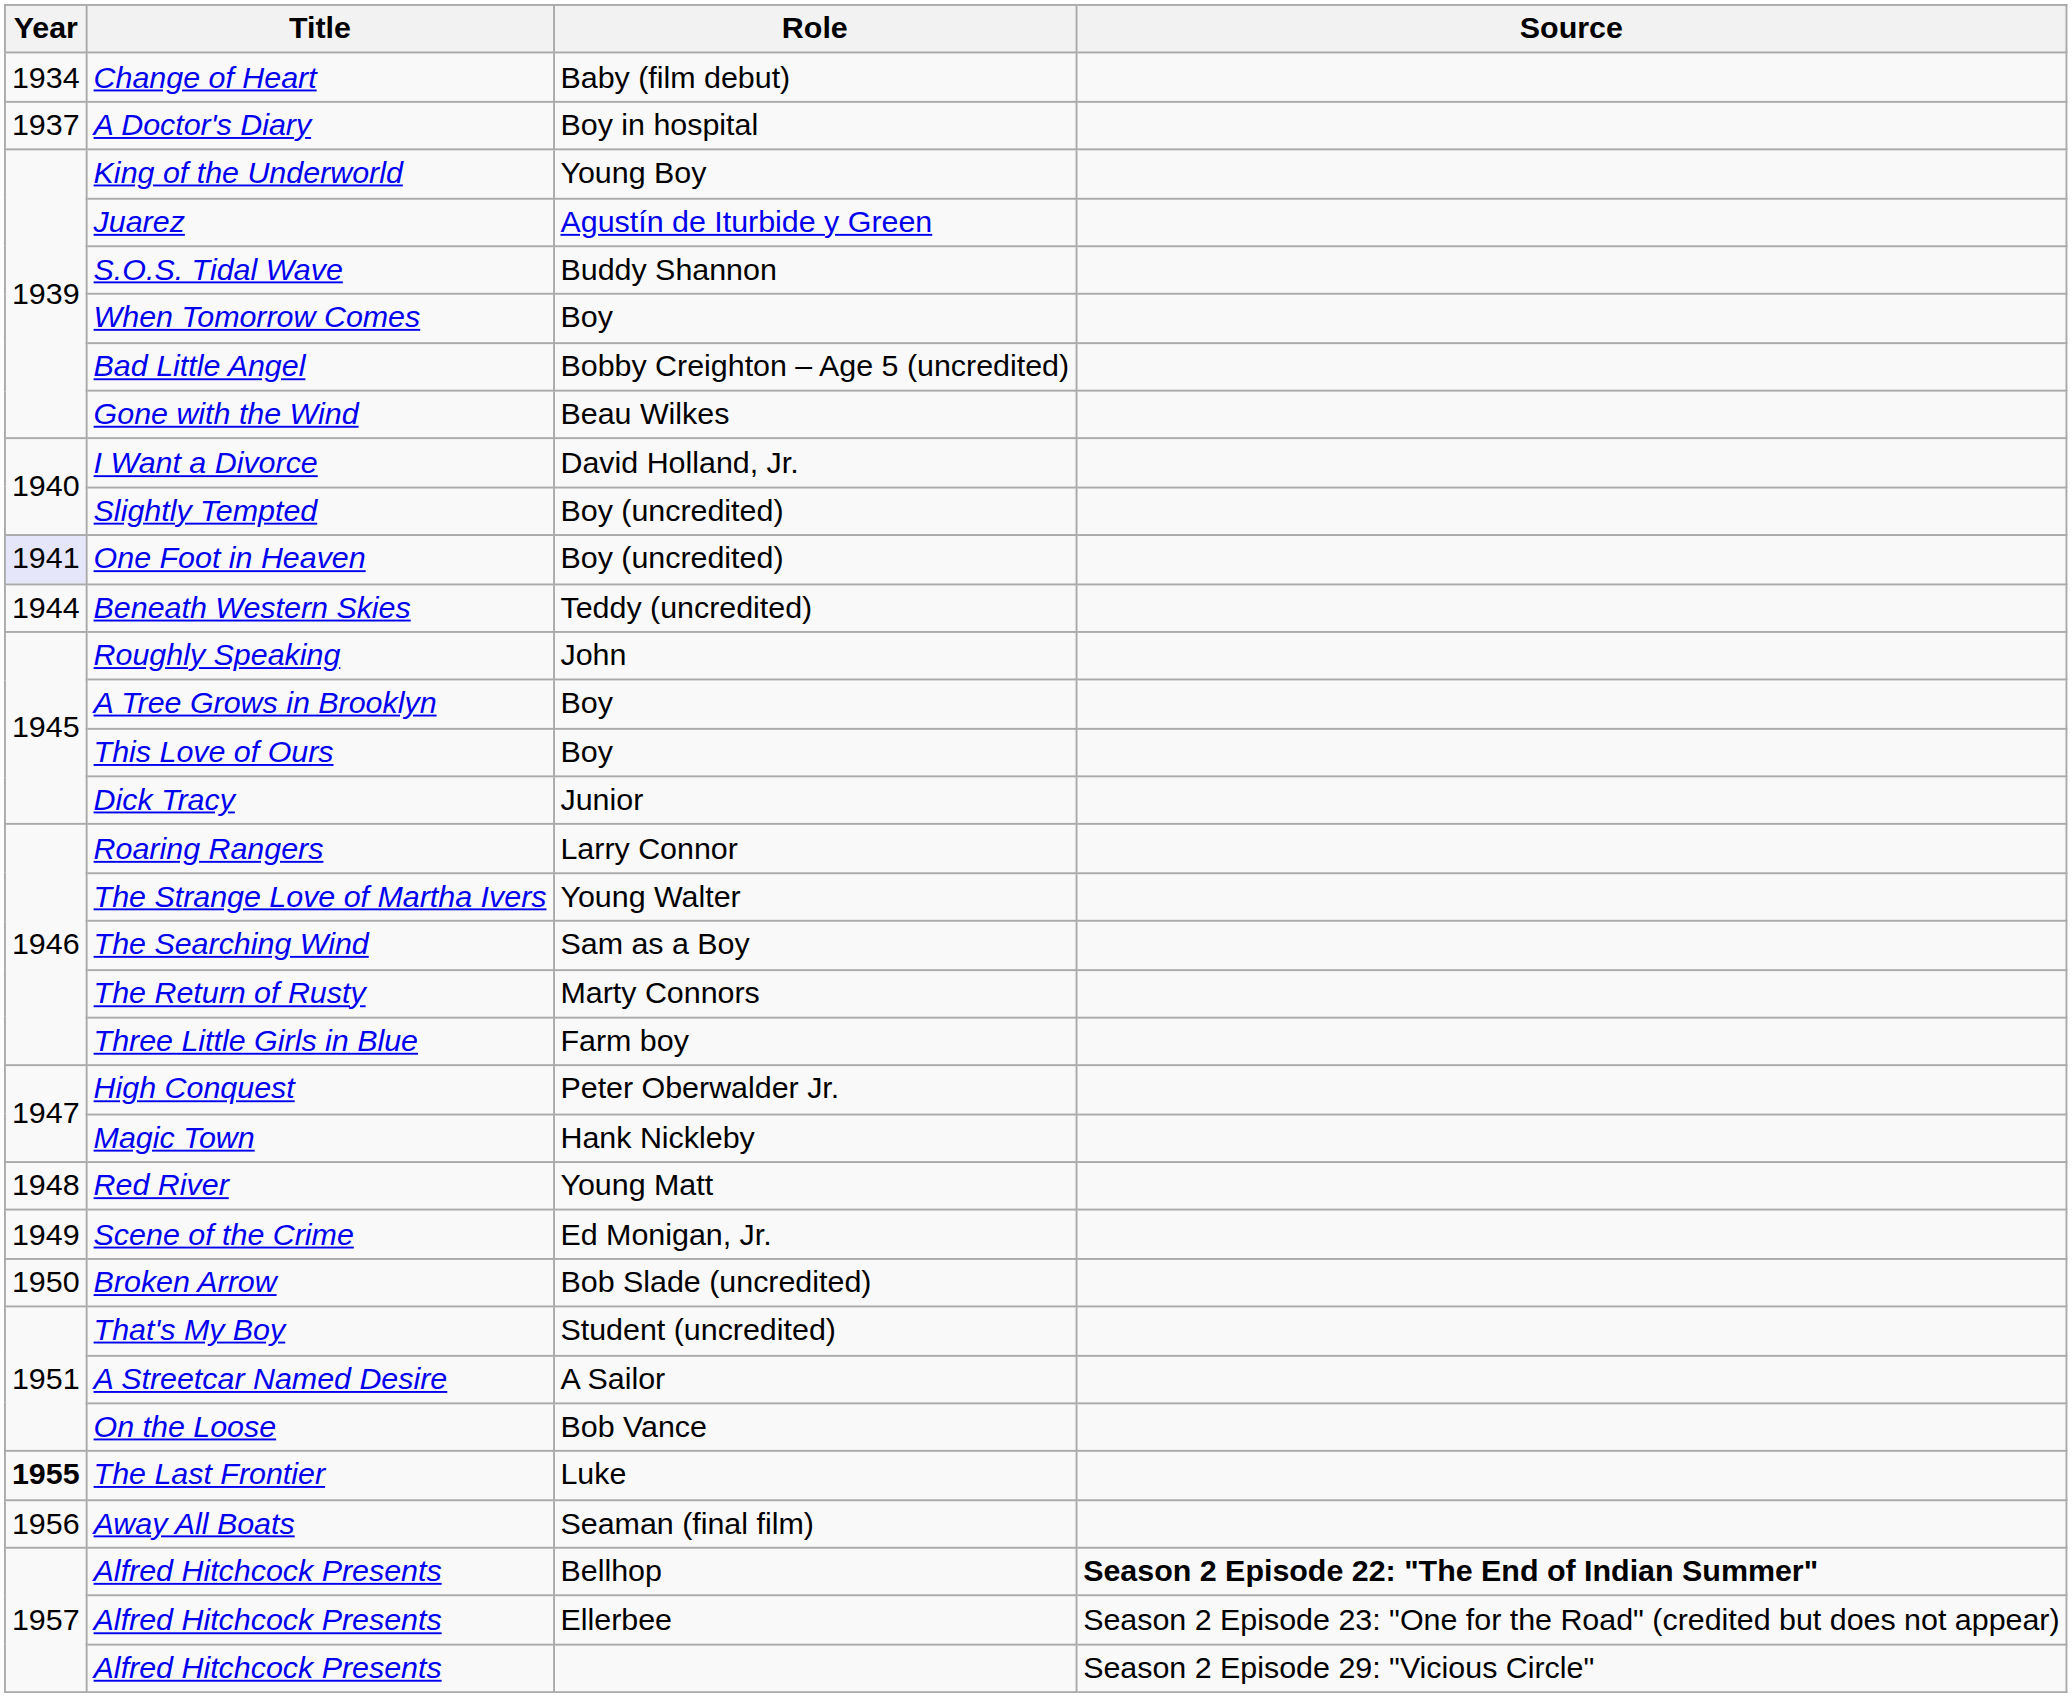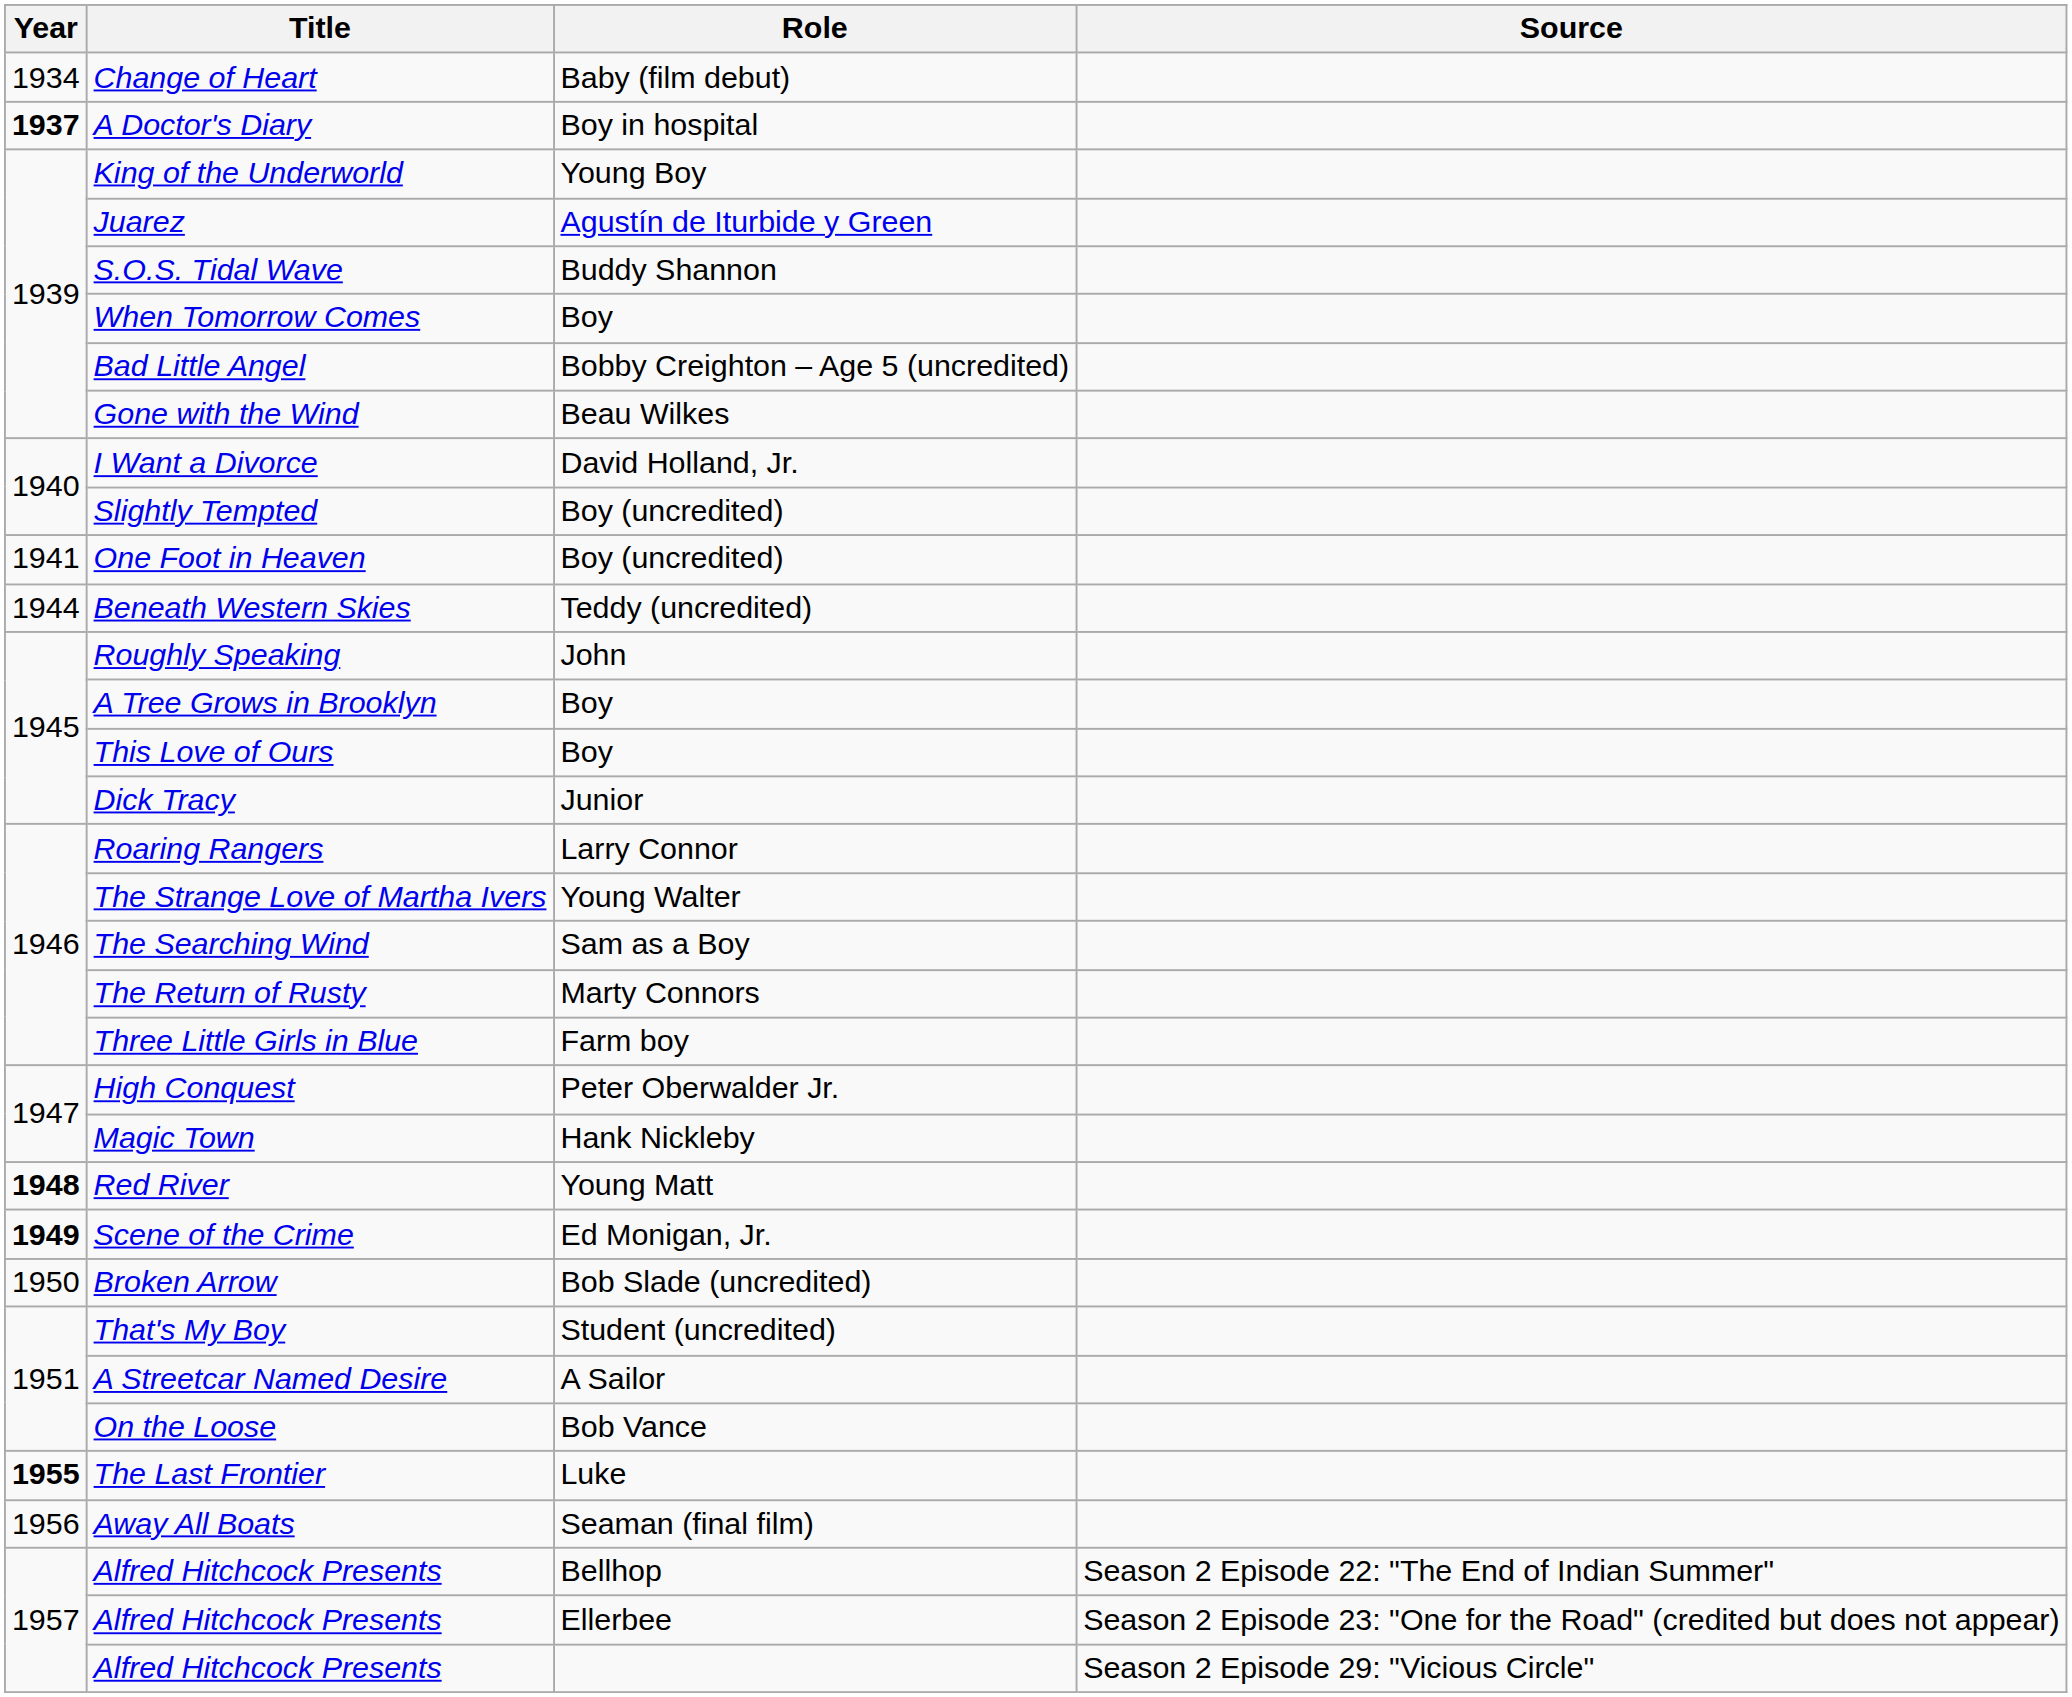A Doctor's Diary | Year: normal -> bold
One Foot in Heaven | Year: lavender background -> no background
Red River | Year: normal -> bold
Scene of the Crime | Year: normal -> bold
Alfred Hitchcock Presents / Bellhop | Source: bold -> normal
